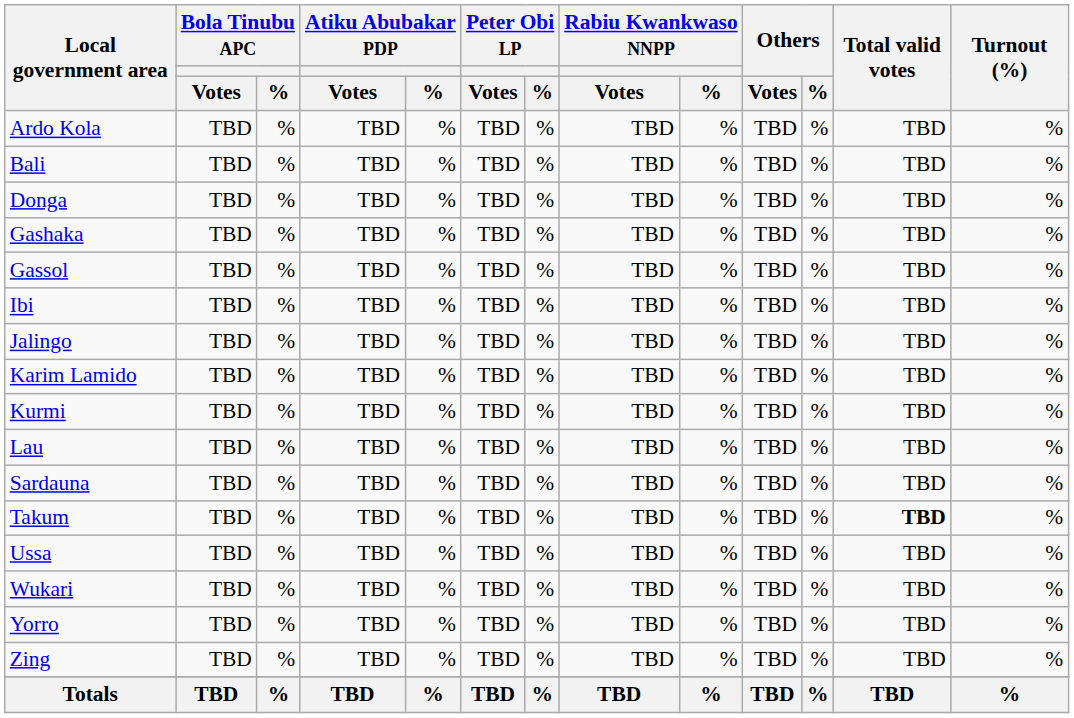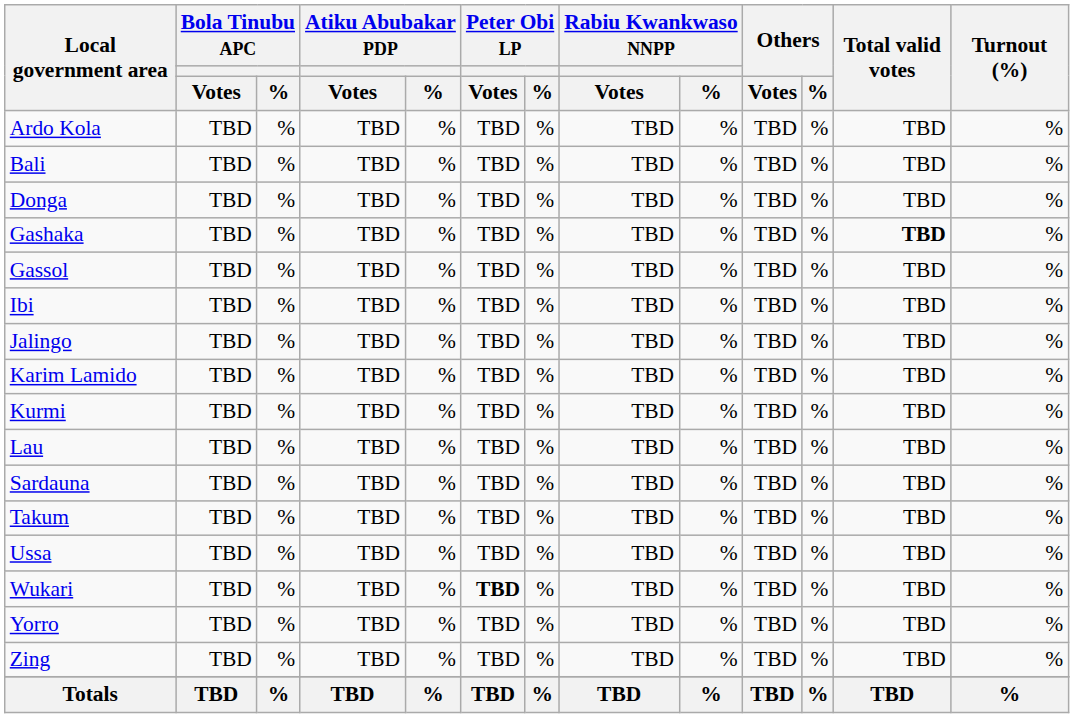Gashaka | Total valid votes: normal -> bold
Takum | Total valid votes: bold -> normal
Wukari | Peter Obi LP / Votes: normal -> bold
